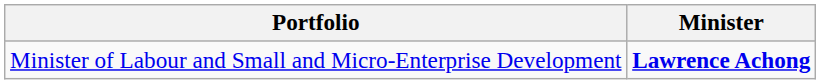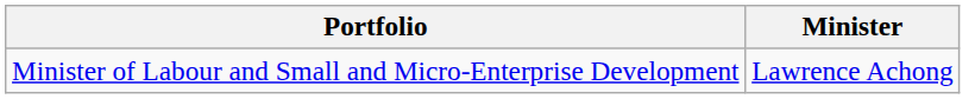row 2 | column 2: bold -> normal
